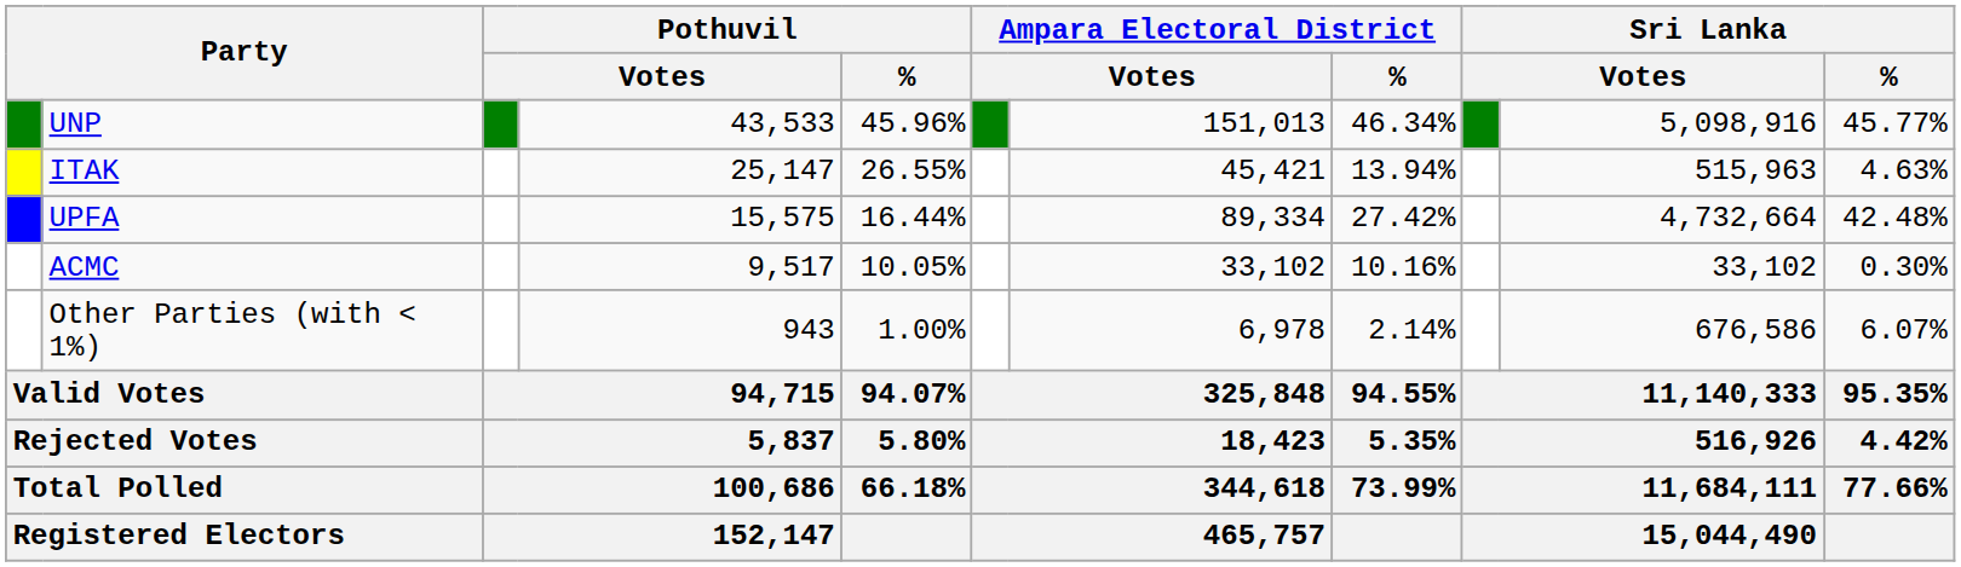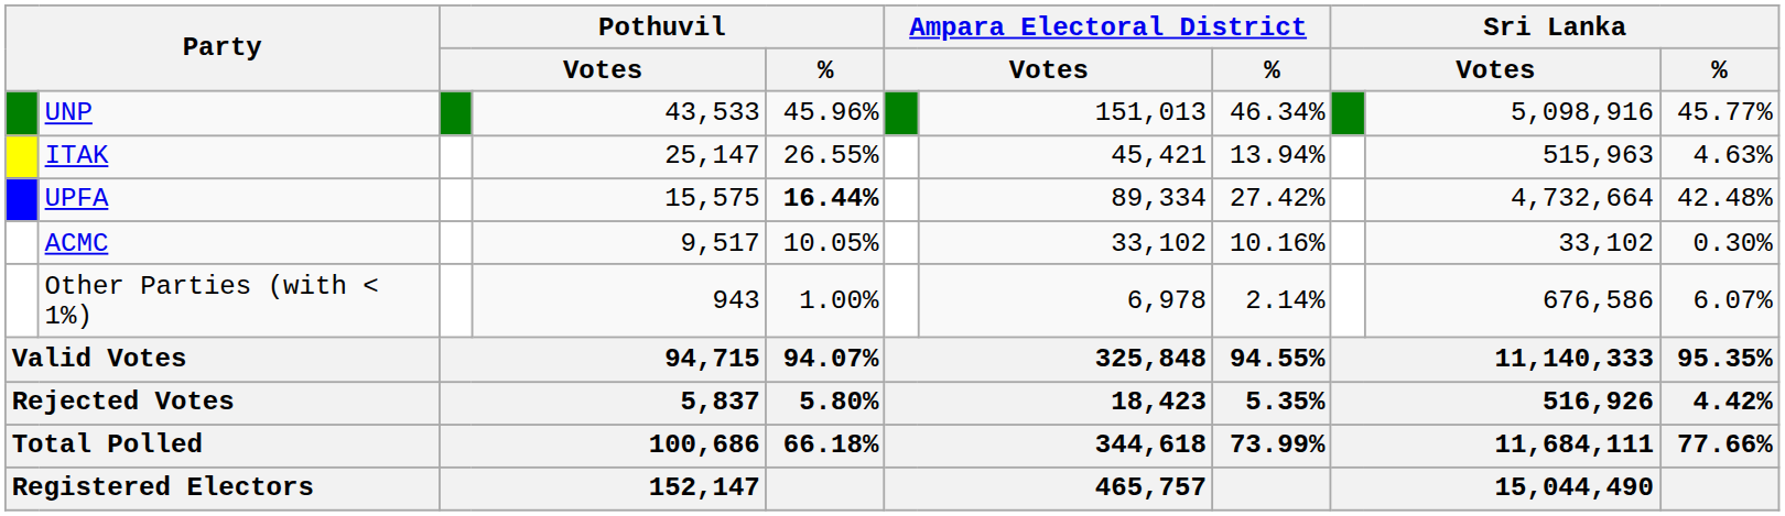UPFA | Pothuvil / %: normal -> bold
